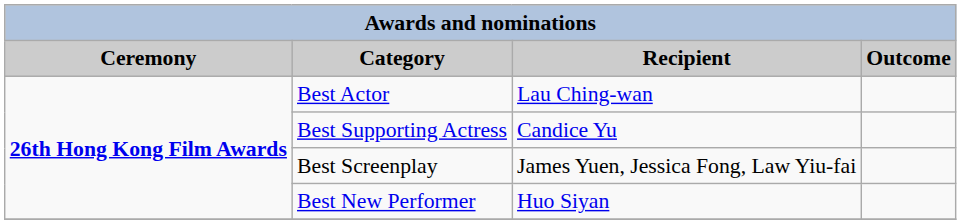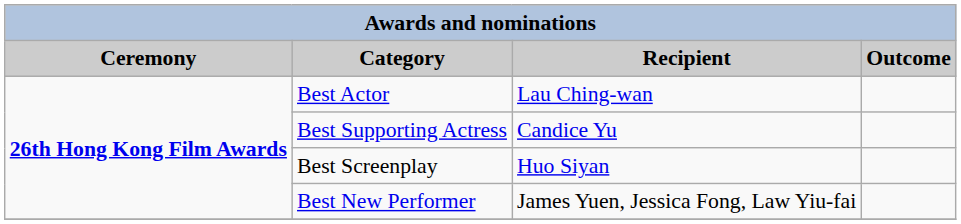Best Screenplay | Recipient: James Yuen, Jessica Fong, Law Yiu-fai -> Huo Siyan
Best New Performer | Recipient: Huo Siyan -> James Yuen, Jessica Fong, Law Yiu-fai
